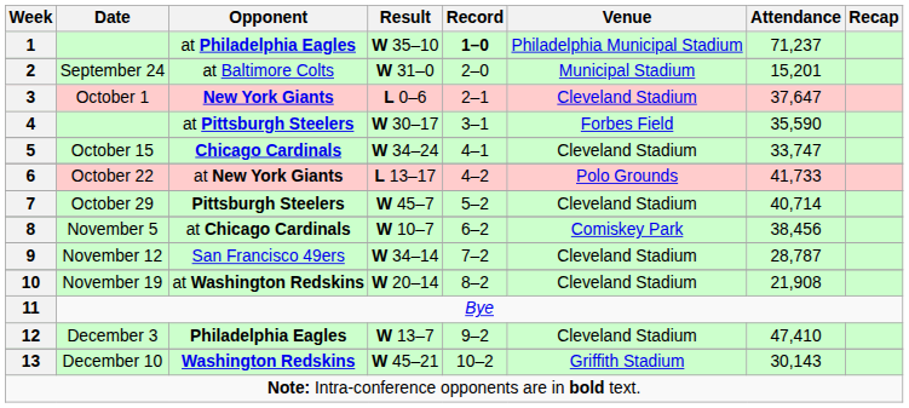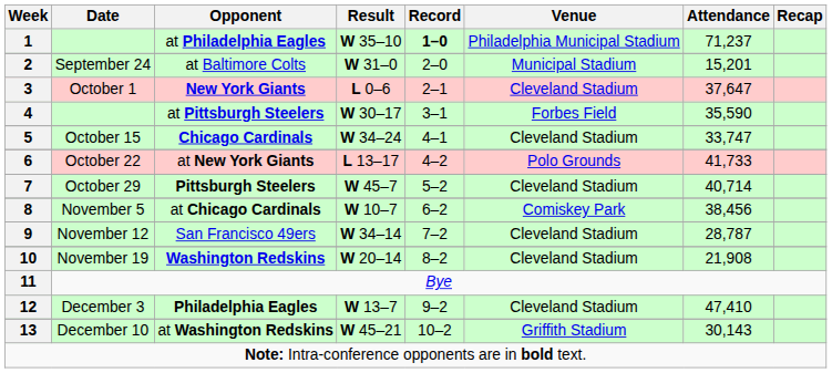10 | Opponent: at Washington Redskins -> Washington Redskins
13 | Opponent: Washington Redskins -> at Washington Redskins
